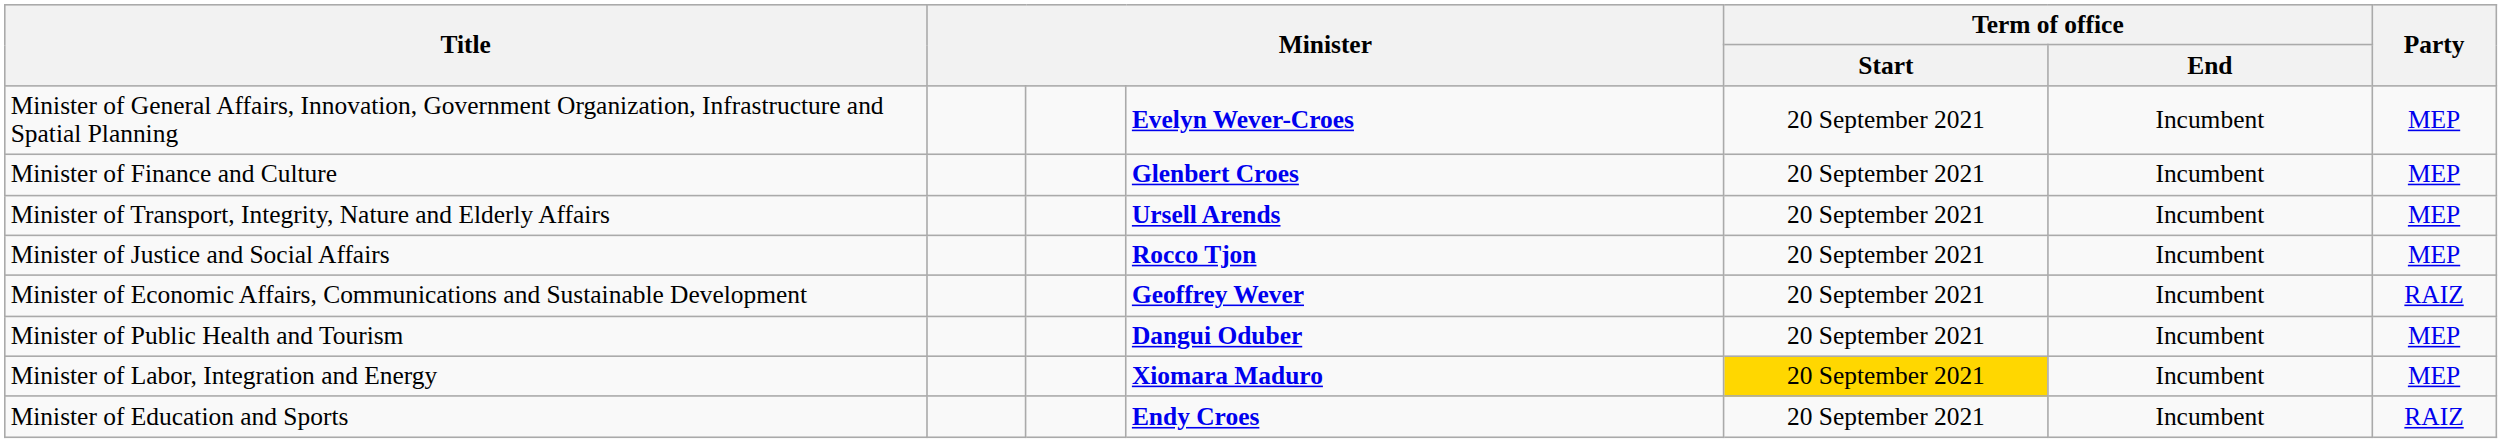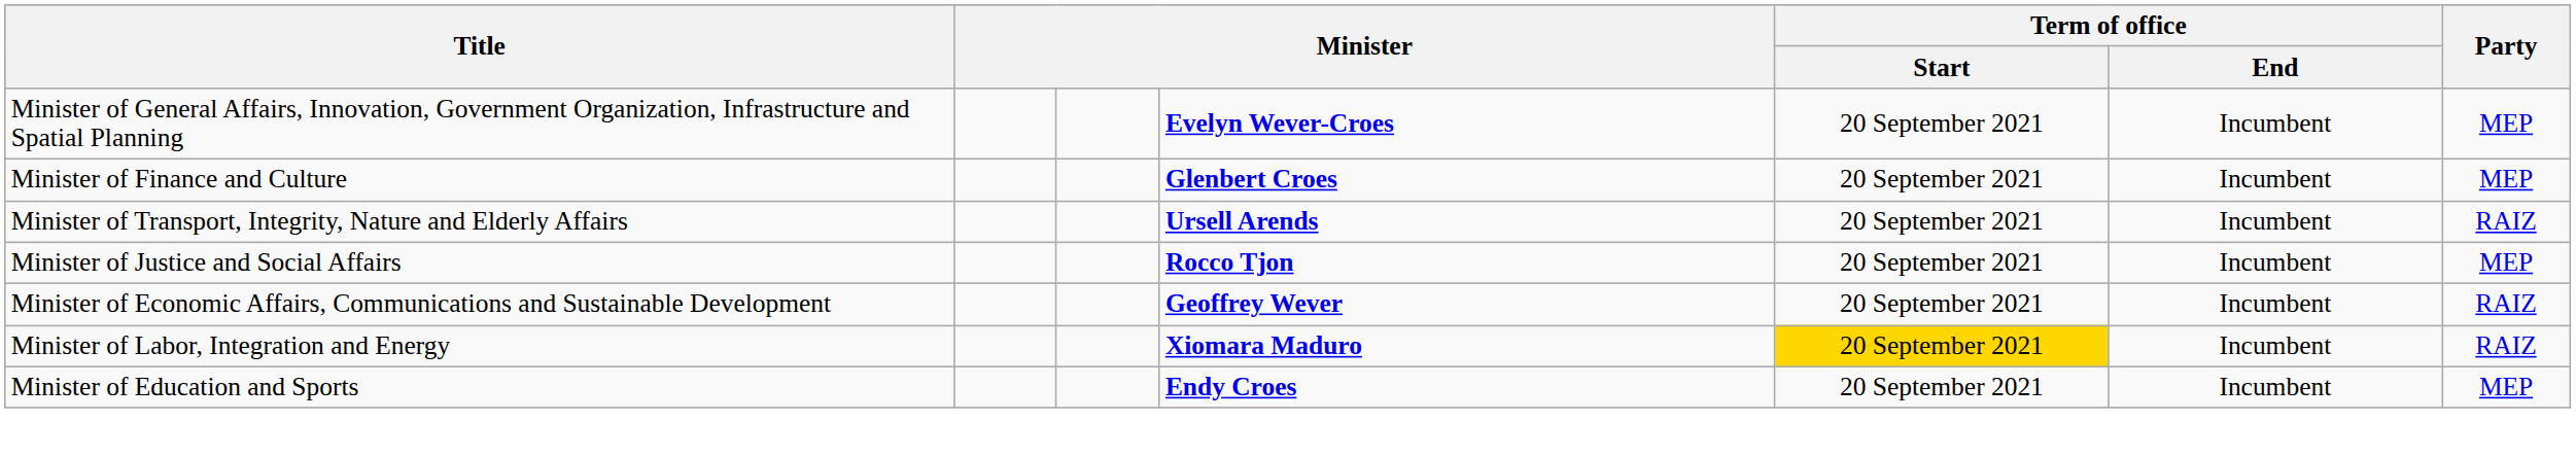Minister of Transport, Integrity, Nature and Elderly Affairs | Party: MEP -> RAIZ
- row: Minister of Public Health and Tourism | Dangui Oduber | 20 September 2021 | Incumbent | MEP
Minister of Labor, Integration and Energy | Party: MEP -> RAIZ
Minister of Education and Sports | Party: RAIZ -> MEP
